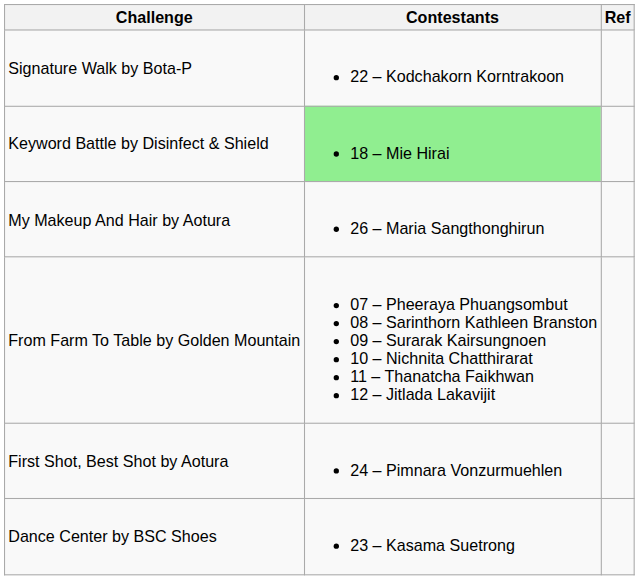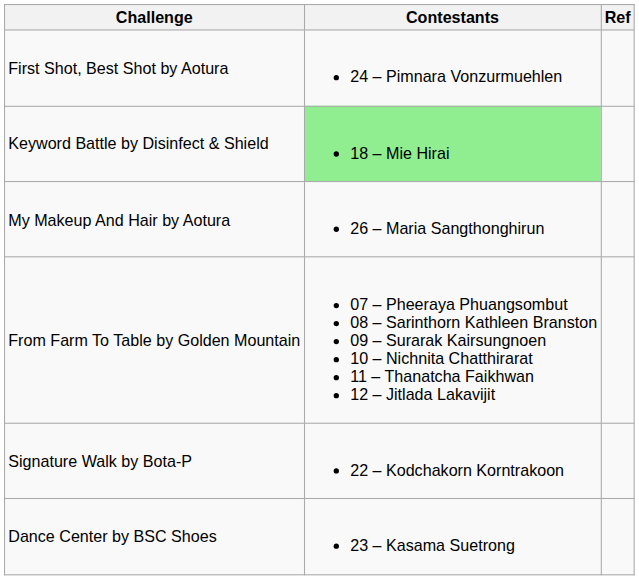rows swapped: First Shot, Best Shot by Aotura <-> Signature Walk by Bota-P
